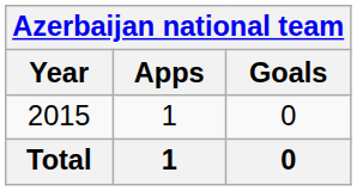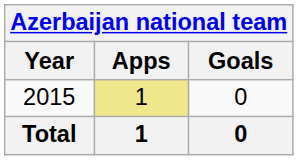2015 | Apps: no background -> khaki background
